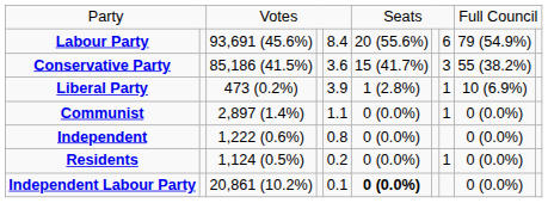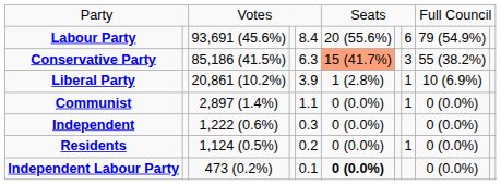Conservative Party | column 5: 3.6 -> 6.3
Conservative Party | column 6: no background -> lightsalmon background
Liberal Party | column 3: 473 (0.2%) -> 20,861 (10.2%)
Independent | column 5: 0.8 -> 0.3
Independent Labour Party | column 3: 20,861 (10.2%) -> 473 (0.2%)
